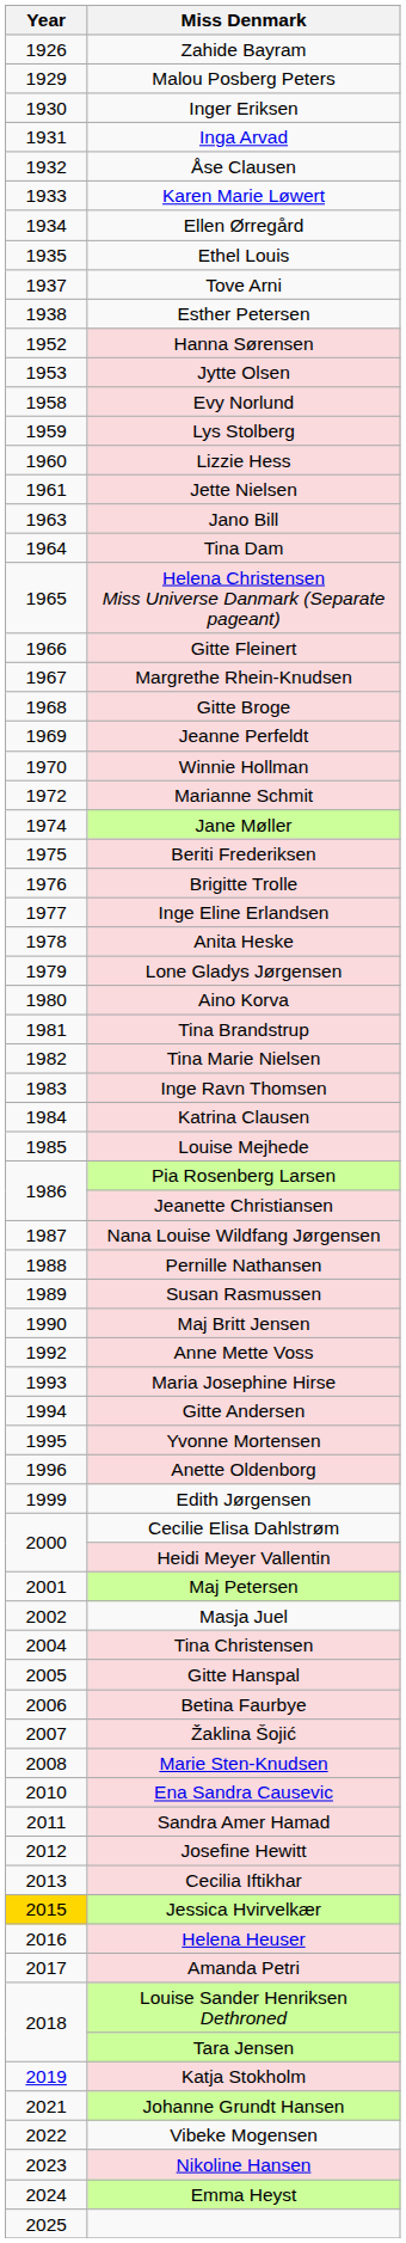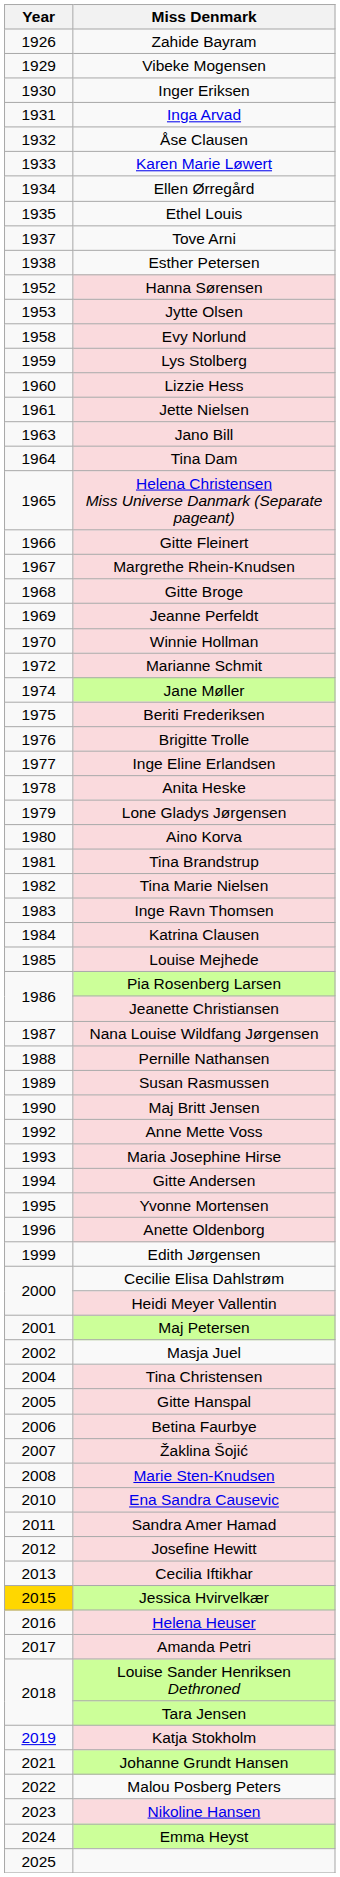row 3 | Miss Denmark: Malou Posberg Peters -> Vibeke Mogensen
row 71 | Miss Denmark: Vibeke Mogensen -> Malou Posberg Peters
